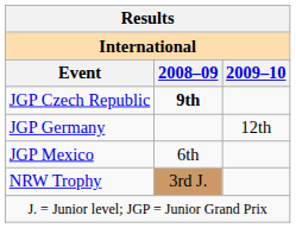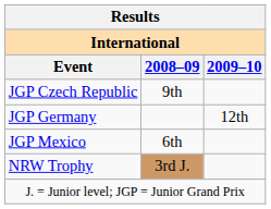JGP Czech Republic | 2008–09: bold -> normal
